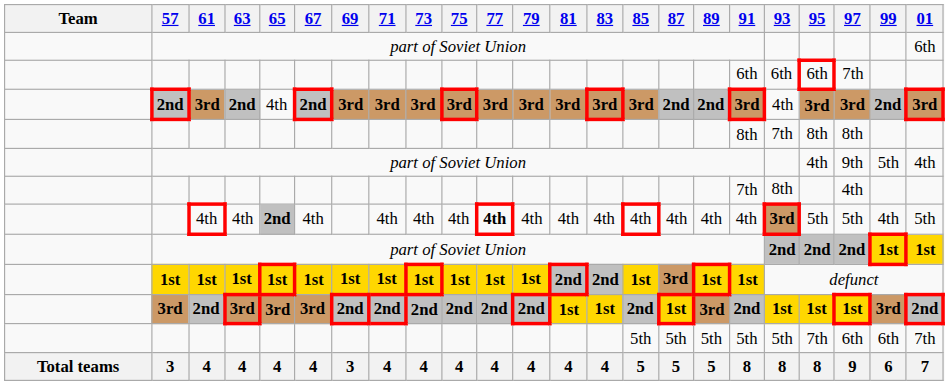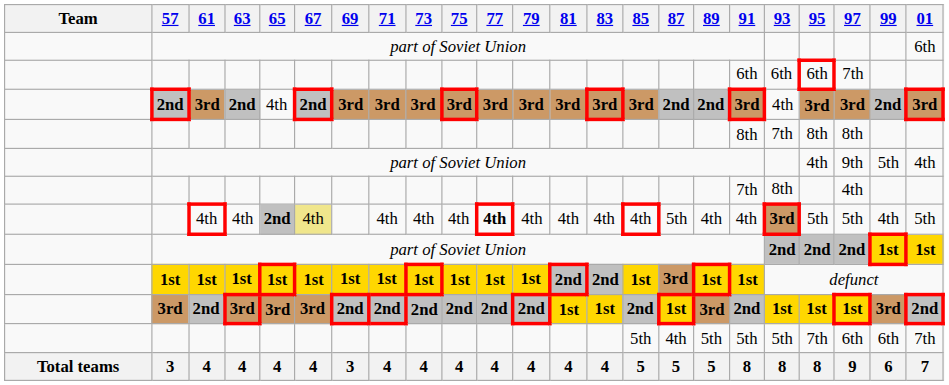row 8 | 67: no background -> khaki background
row 8 | 87: 4th -> 5th
row 12 | 87: 5th -> 4th
